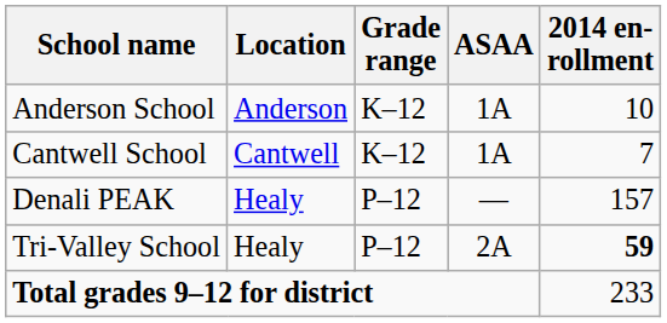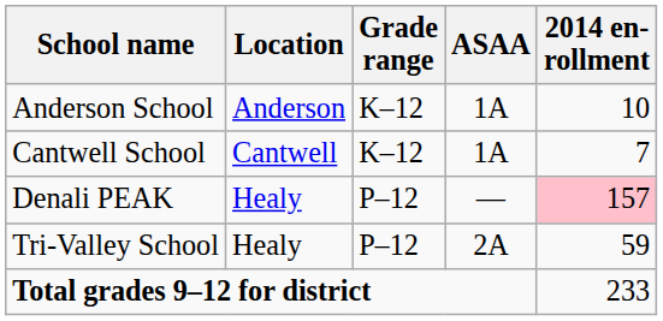Denali PEAK | 2014 en- rollment: no background -> pink background
Tri-Valley School | 2014 en- rollment: bold -> normal
